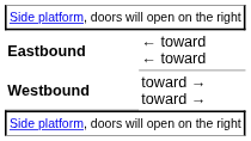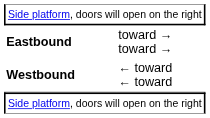row 2 | column 2: ← toward ← toward -> toward → toward →
row 3 | column 2: toward → toward → -> ← toward ← toward
